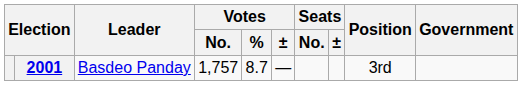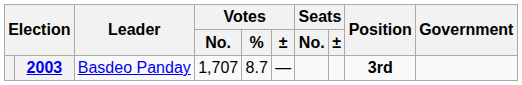Basdeo Panday | column 2: 2001 -> 2003
Basdeo Panday | Votes / No.: 1,757 -> 1,707
Basdeo Panday | Position: normal -> bold
